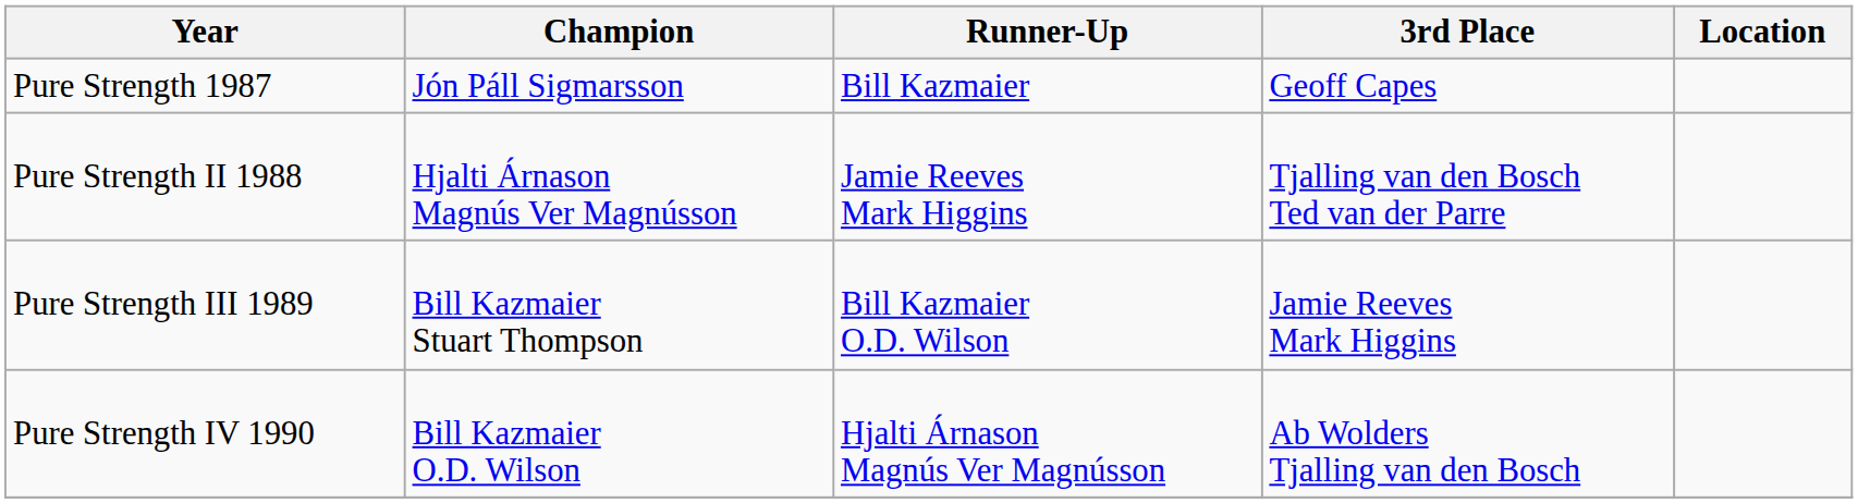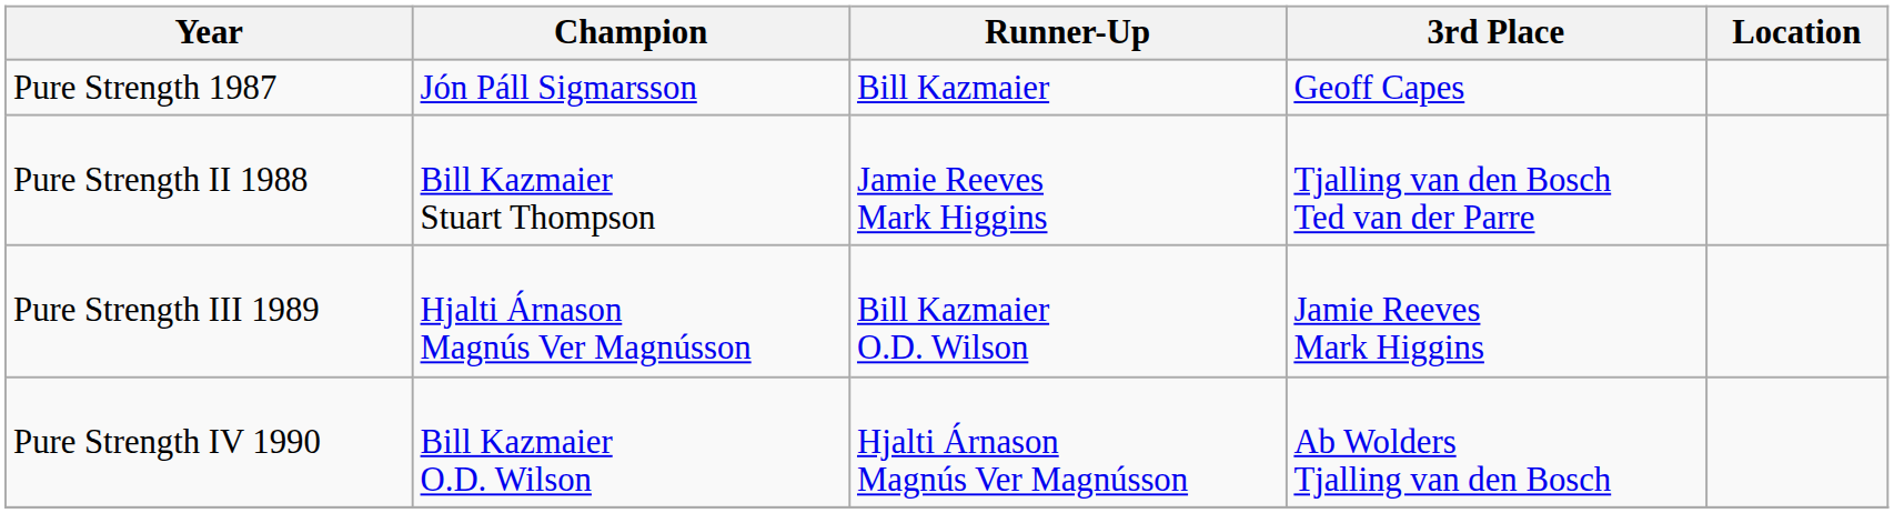Pure Strength II 1988 | Champion: Hjalti Árnason Magnús Ver Magnússon -> Bill Kazmaier Stuart Thompson
Pure Strength III 1989 | Champion: Bill Kazmaier Stuart Thompson -> Hjalti Árnason Magnús Ver Magnússon
